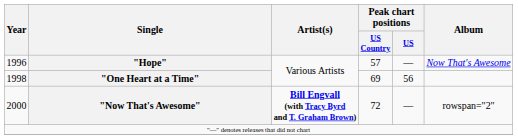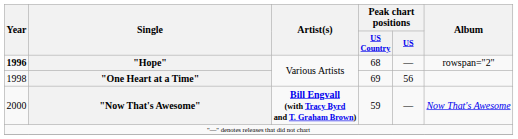"Hope" | Year: normal -> bold
"Hope" | Peak chart positions / US Country: 57 -> 68
"Hope" | Album: Now That's Awesome -> rowspan="2"
"Now That's Awesome" | Peak chart positions / US Country: 72 -> 59
"Now That's Awesome" | Album: rowspan="2" -> Now That's Awesome
